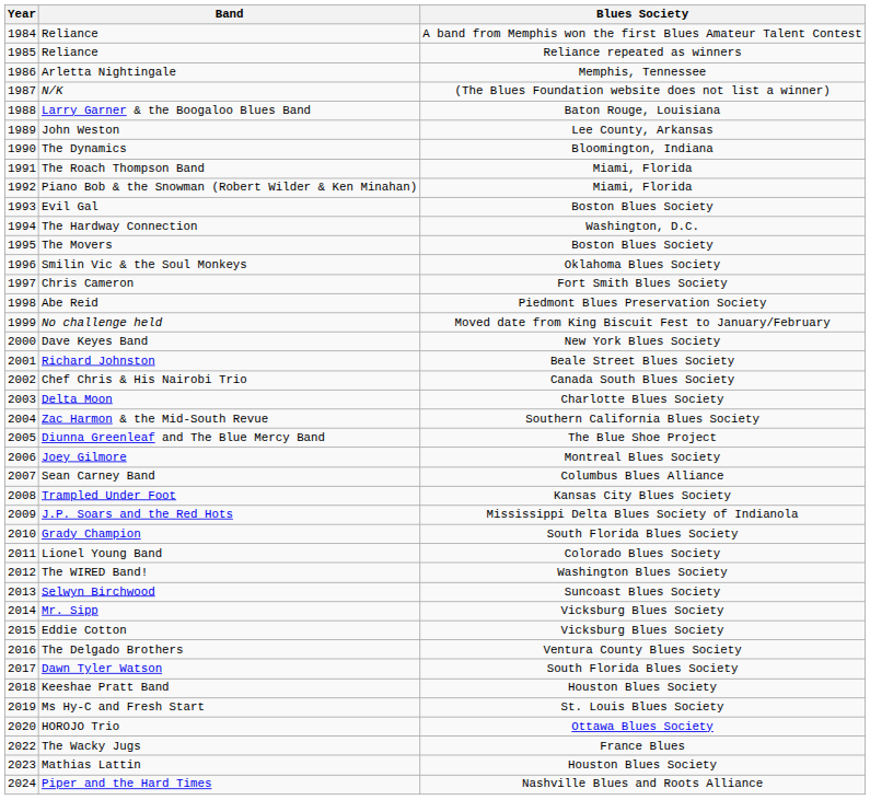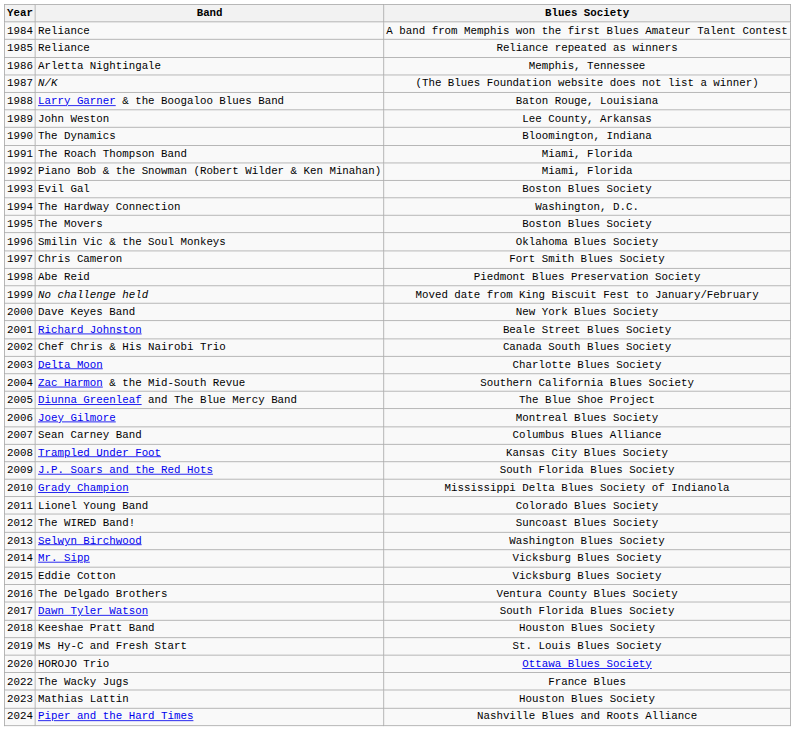J.P. Soars and the Red Hots | Blues Society: Mississippi Delta Blues Society of Indianola -> South Florida Blues Society
Grady Champion | Blues Society: South Florida Blues Society -> Mississippi Delta Blues Society of Indianola
The WIRED Band! | Blues Society: Washington Blues Society -> Suncoast Blues Society
Selwyn Birchwood | Blues Society: Suncoast Blues Society -> Washington Blues Society
